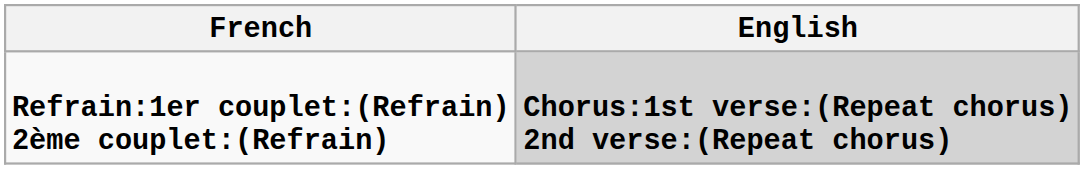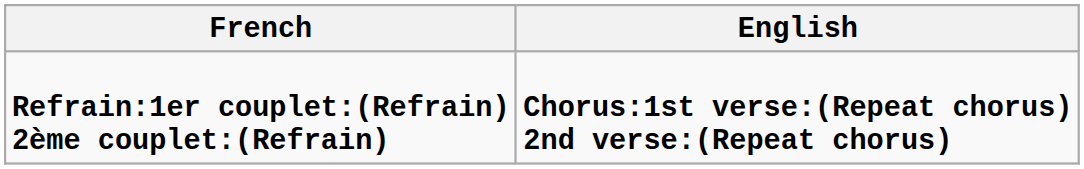Refrain:1er couplet:(Refrain) 2ème couplet:(Refrain) | English: lightgrey background -> no background
